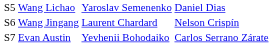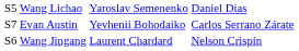rows swapped: Wang Jingang <-> Evan Austin
